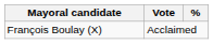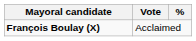François Boulay (X) | Mayoral candidate: normal -> bold
